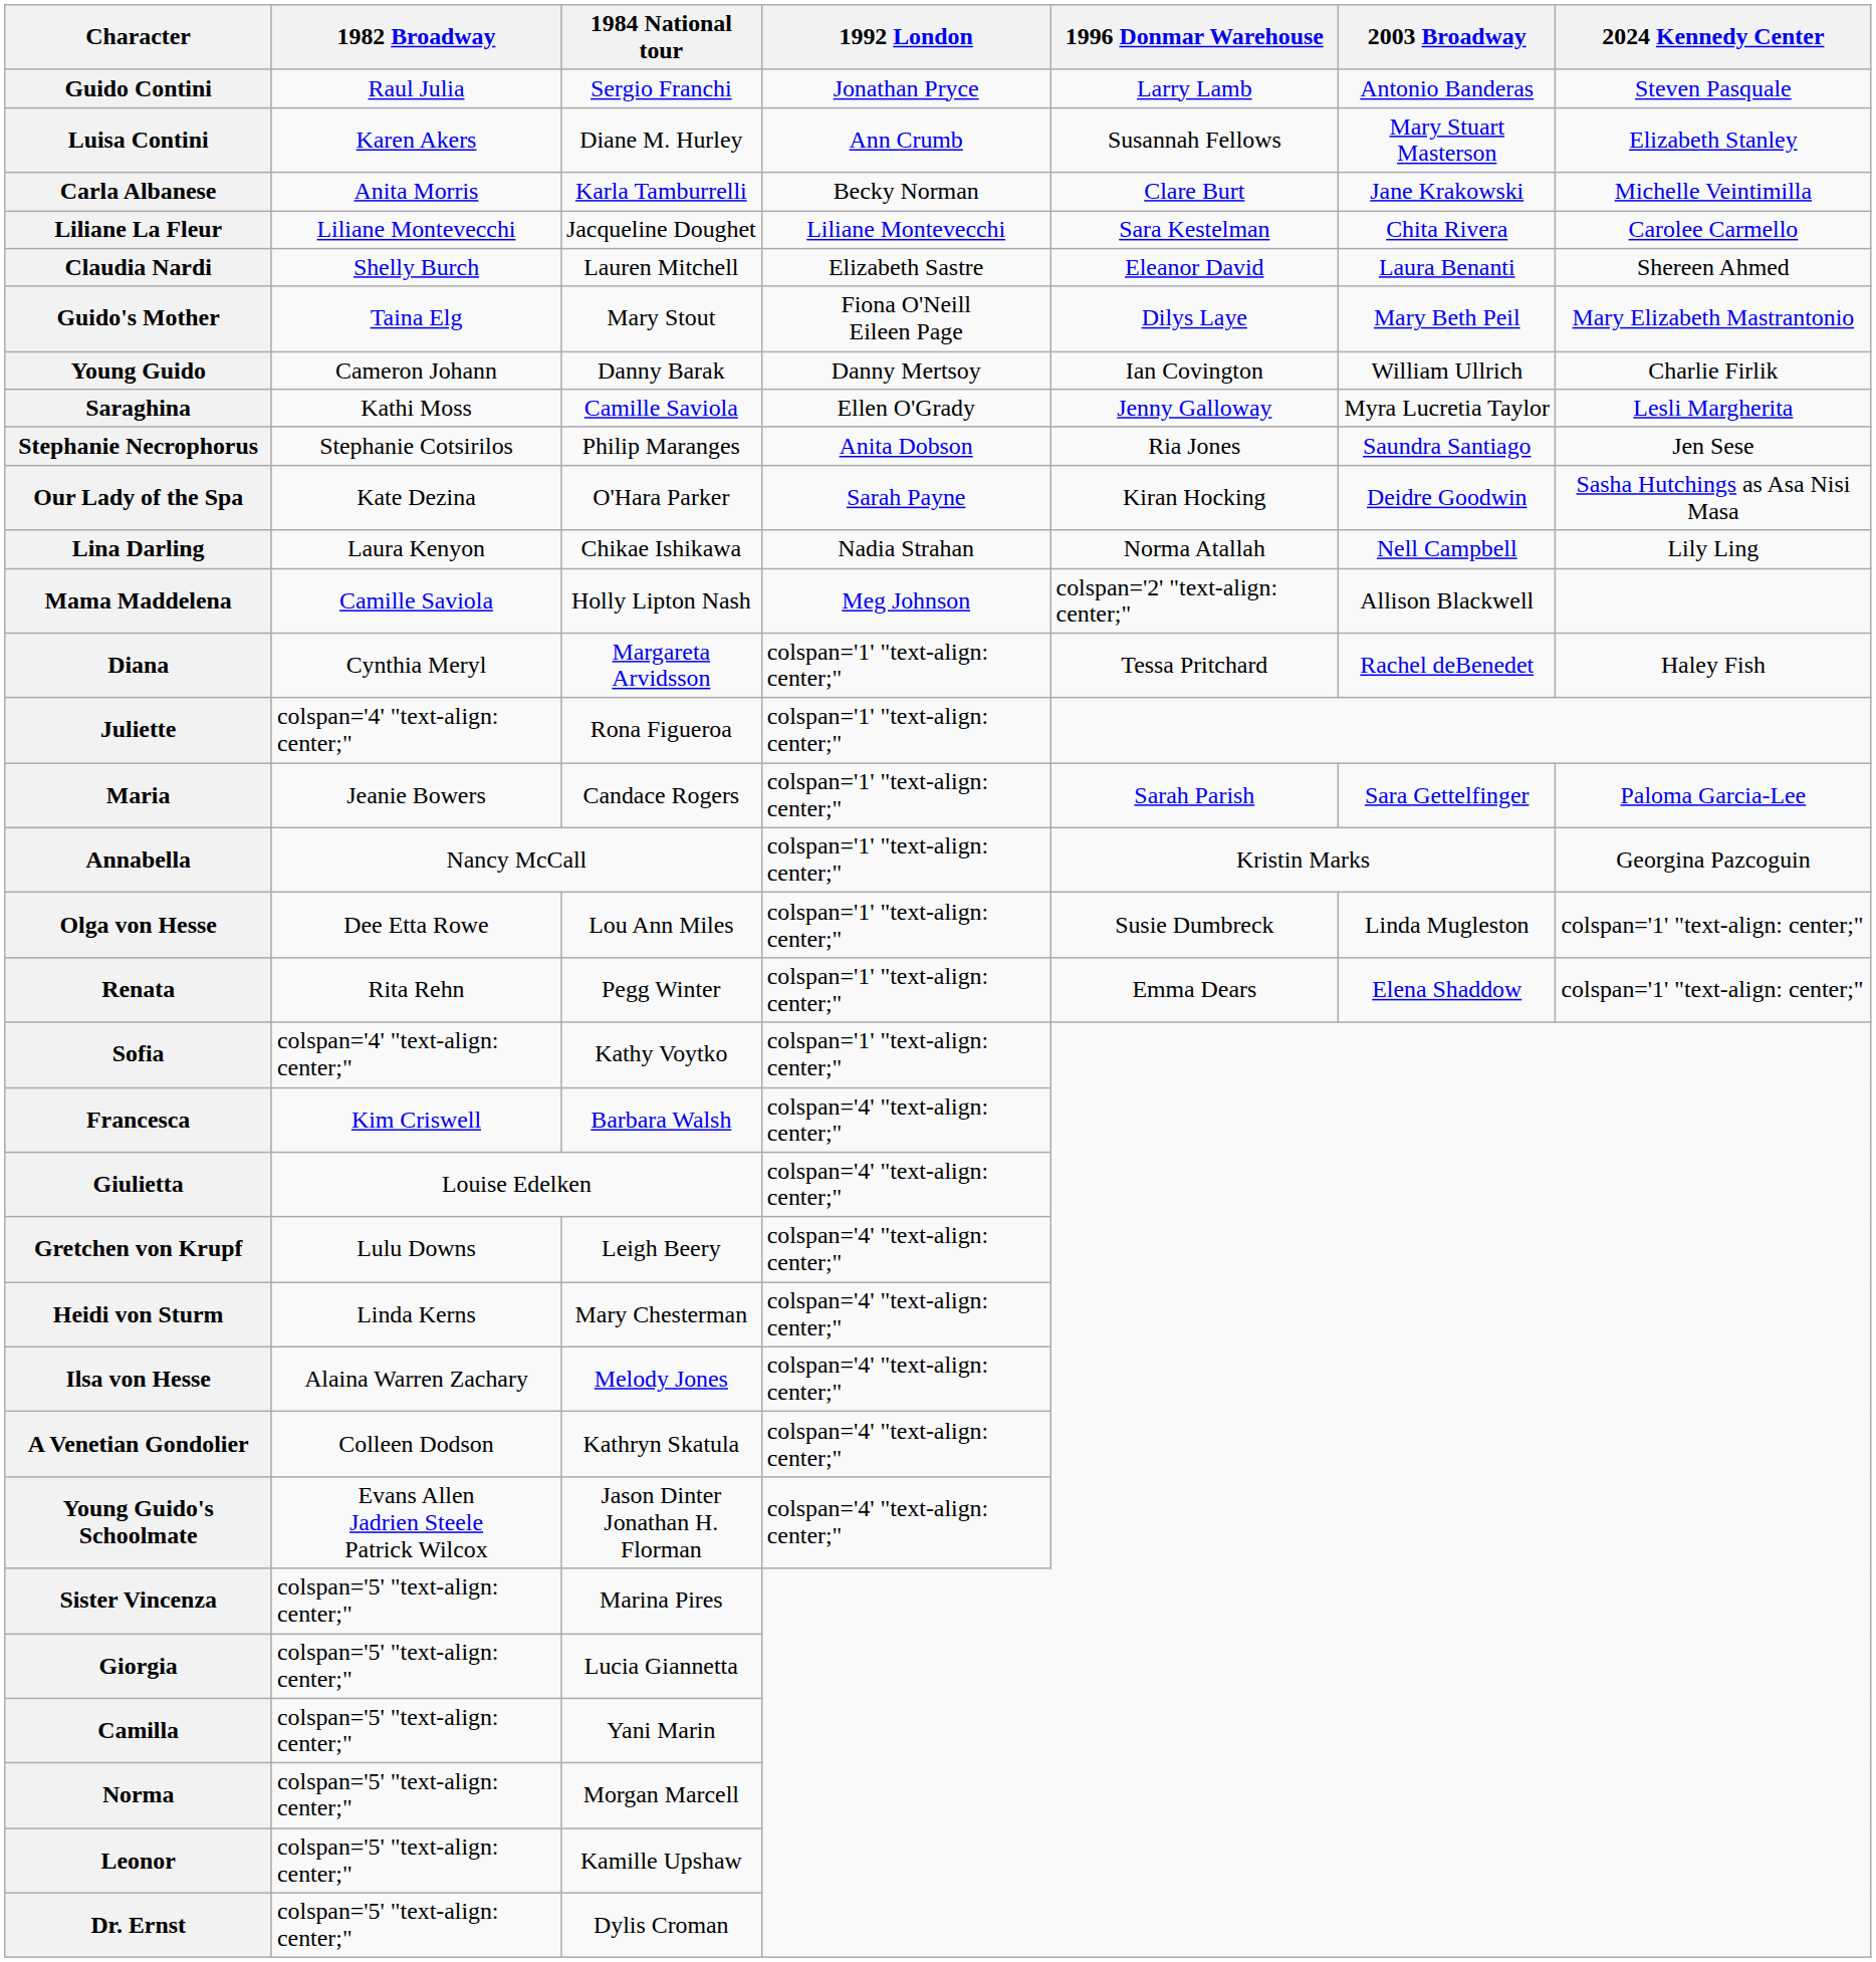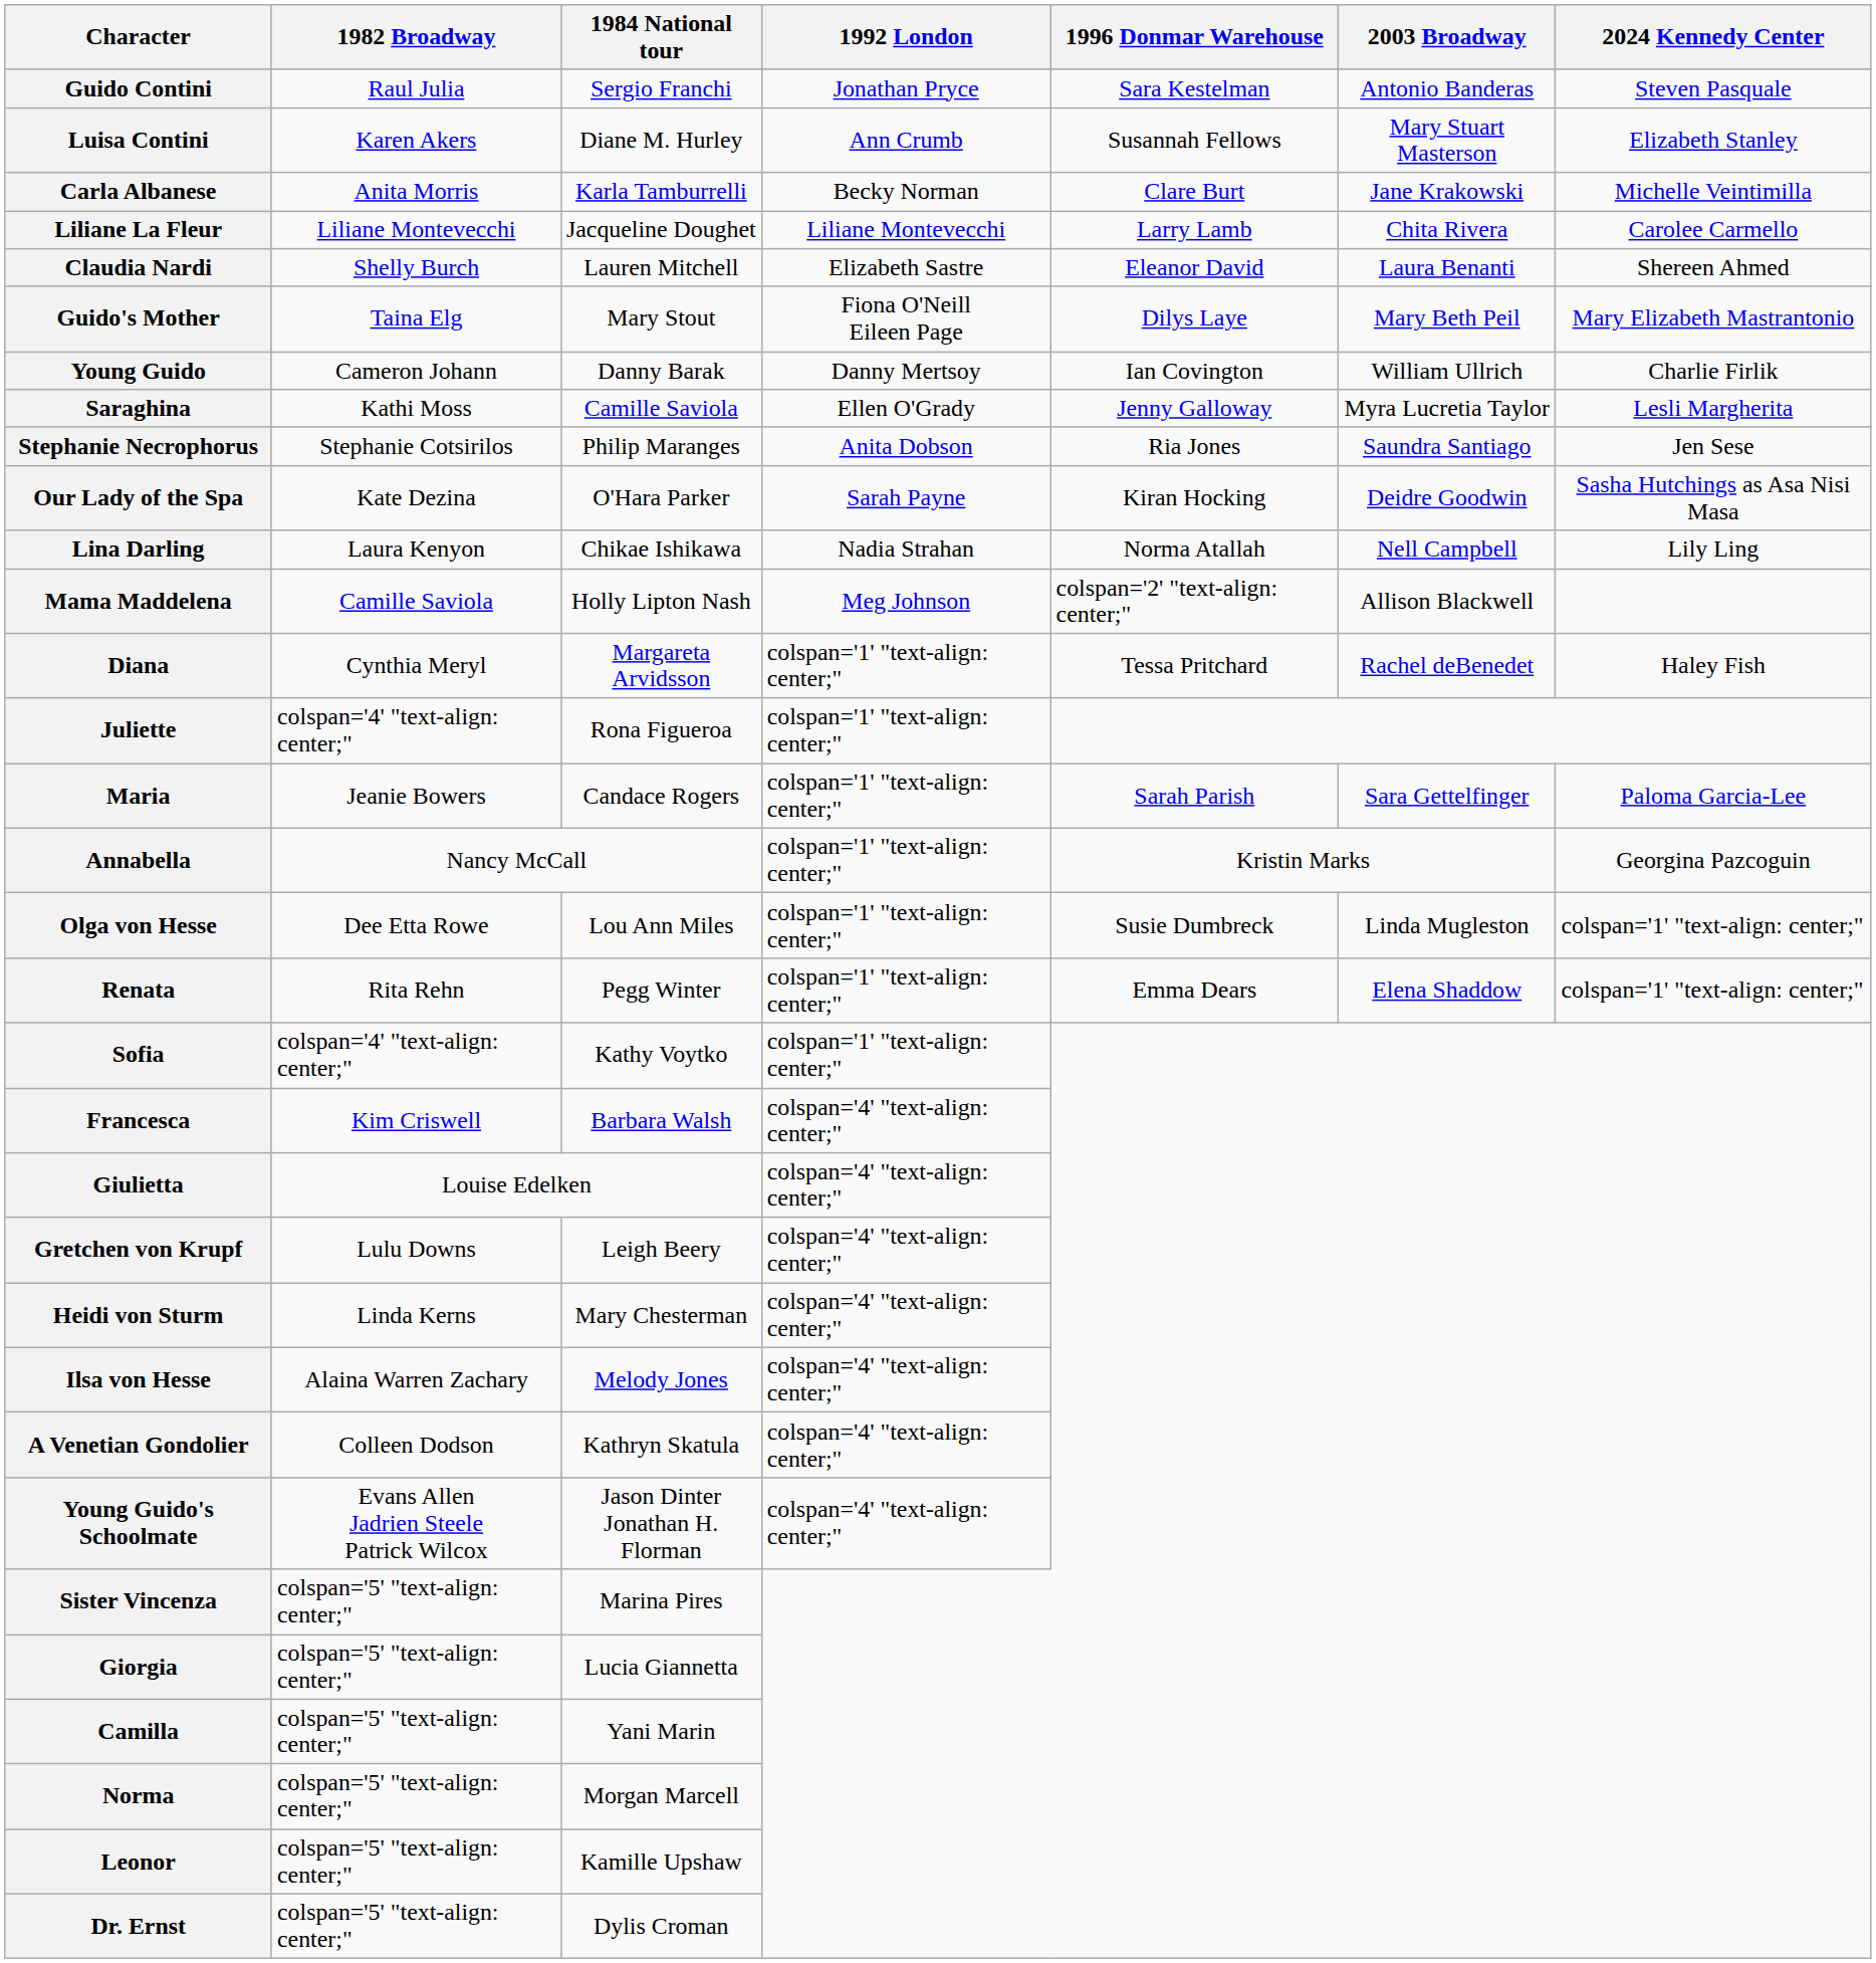Guido Contini | 1996 Donmar Warehouse: Larry Lamb -> Sara Kestelman
Liliane La Fleur | 1996 Donmar Warehouse: Sara Kestelman -> Larry Lamb
